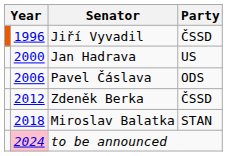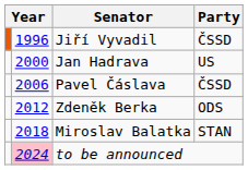Pavel Čáslava | Party: ODS -> ČSSD
Zdeněk Berka | Party: ČSSD -> ODS
